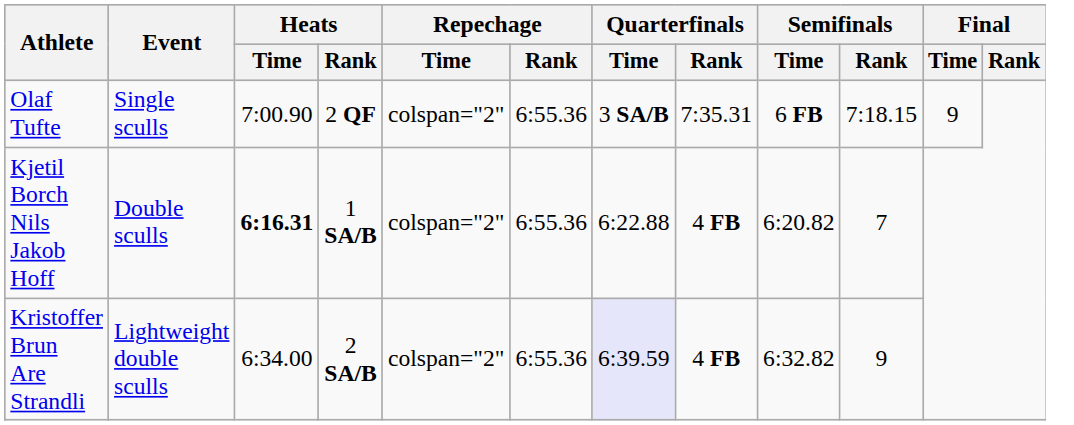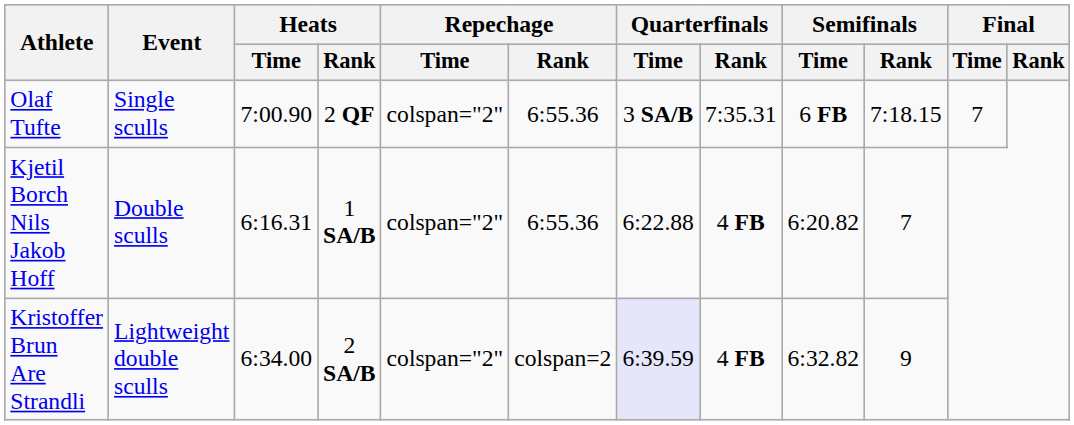Olaf Tufte | Final / Time: 9 -> 7
Kjetil Borch Nils Jakob Hoff | Heats / Time: bold -> normal
Kristoffer Brun Are Strandli | Repechage / Rank: 6:55.36 -> colspan=2
